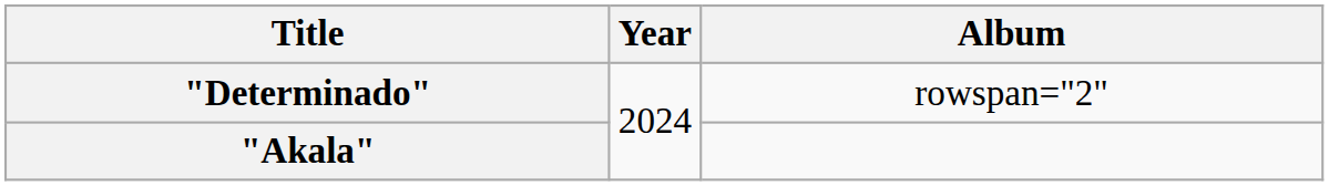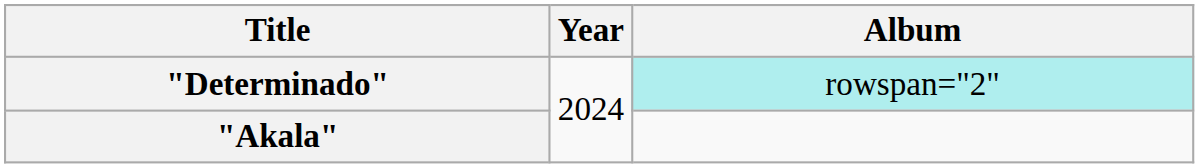"Determinado" | Album: no background -> paleturquoise background
